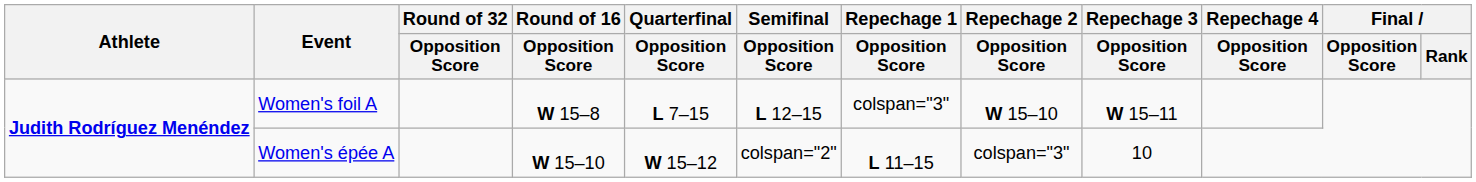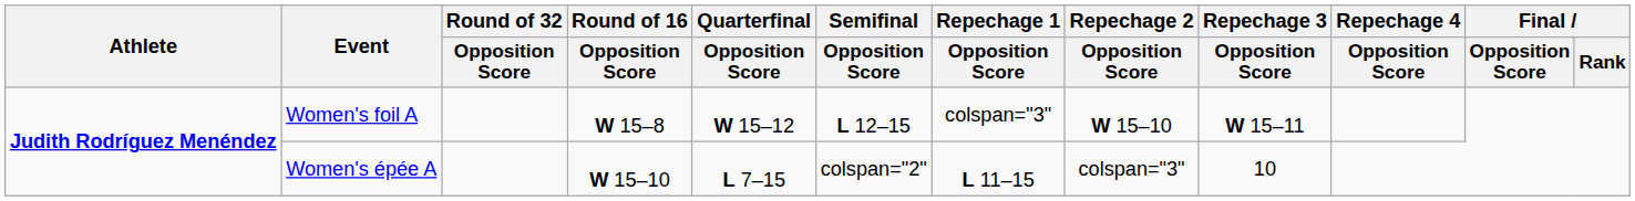Women's foil A | Quarterfinal / Opposition Score: L 7–15 -> W 15–12
Women's épée A | Quarterfinal / Opposition Score: W 15–12 -> L 7–15
